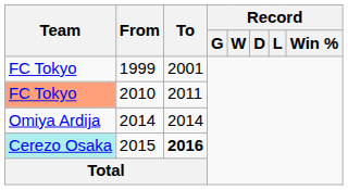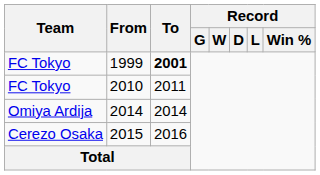1999 | To: normal -> bold
2010 | Team: lightsalmon background -> no background
2015 | Team: paleturquoise background -> no background
2015 | To: bold -> normal
